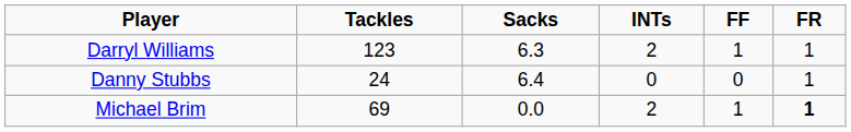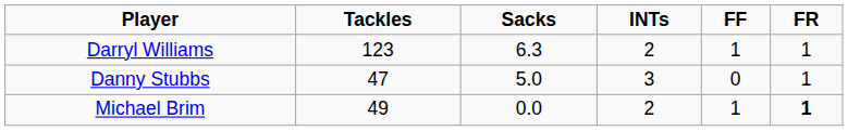Danny Stubbs | Tackles: 24 -> 47
Danny Stubbs | Sacks: 6.4 -> 5.0
Danny Stubbs | INTs: 0 -> 3
Michael Brim | Tackles: 69 -> 49
